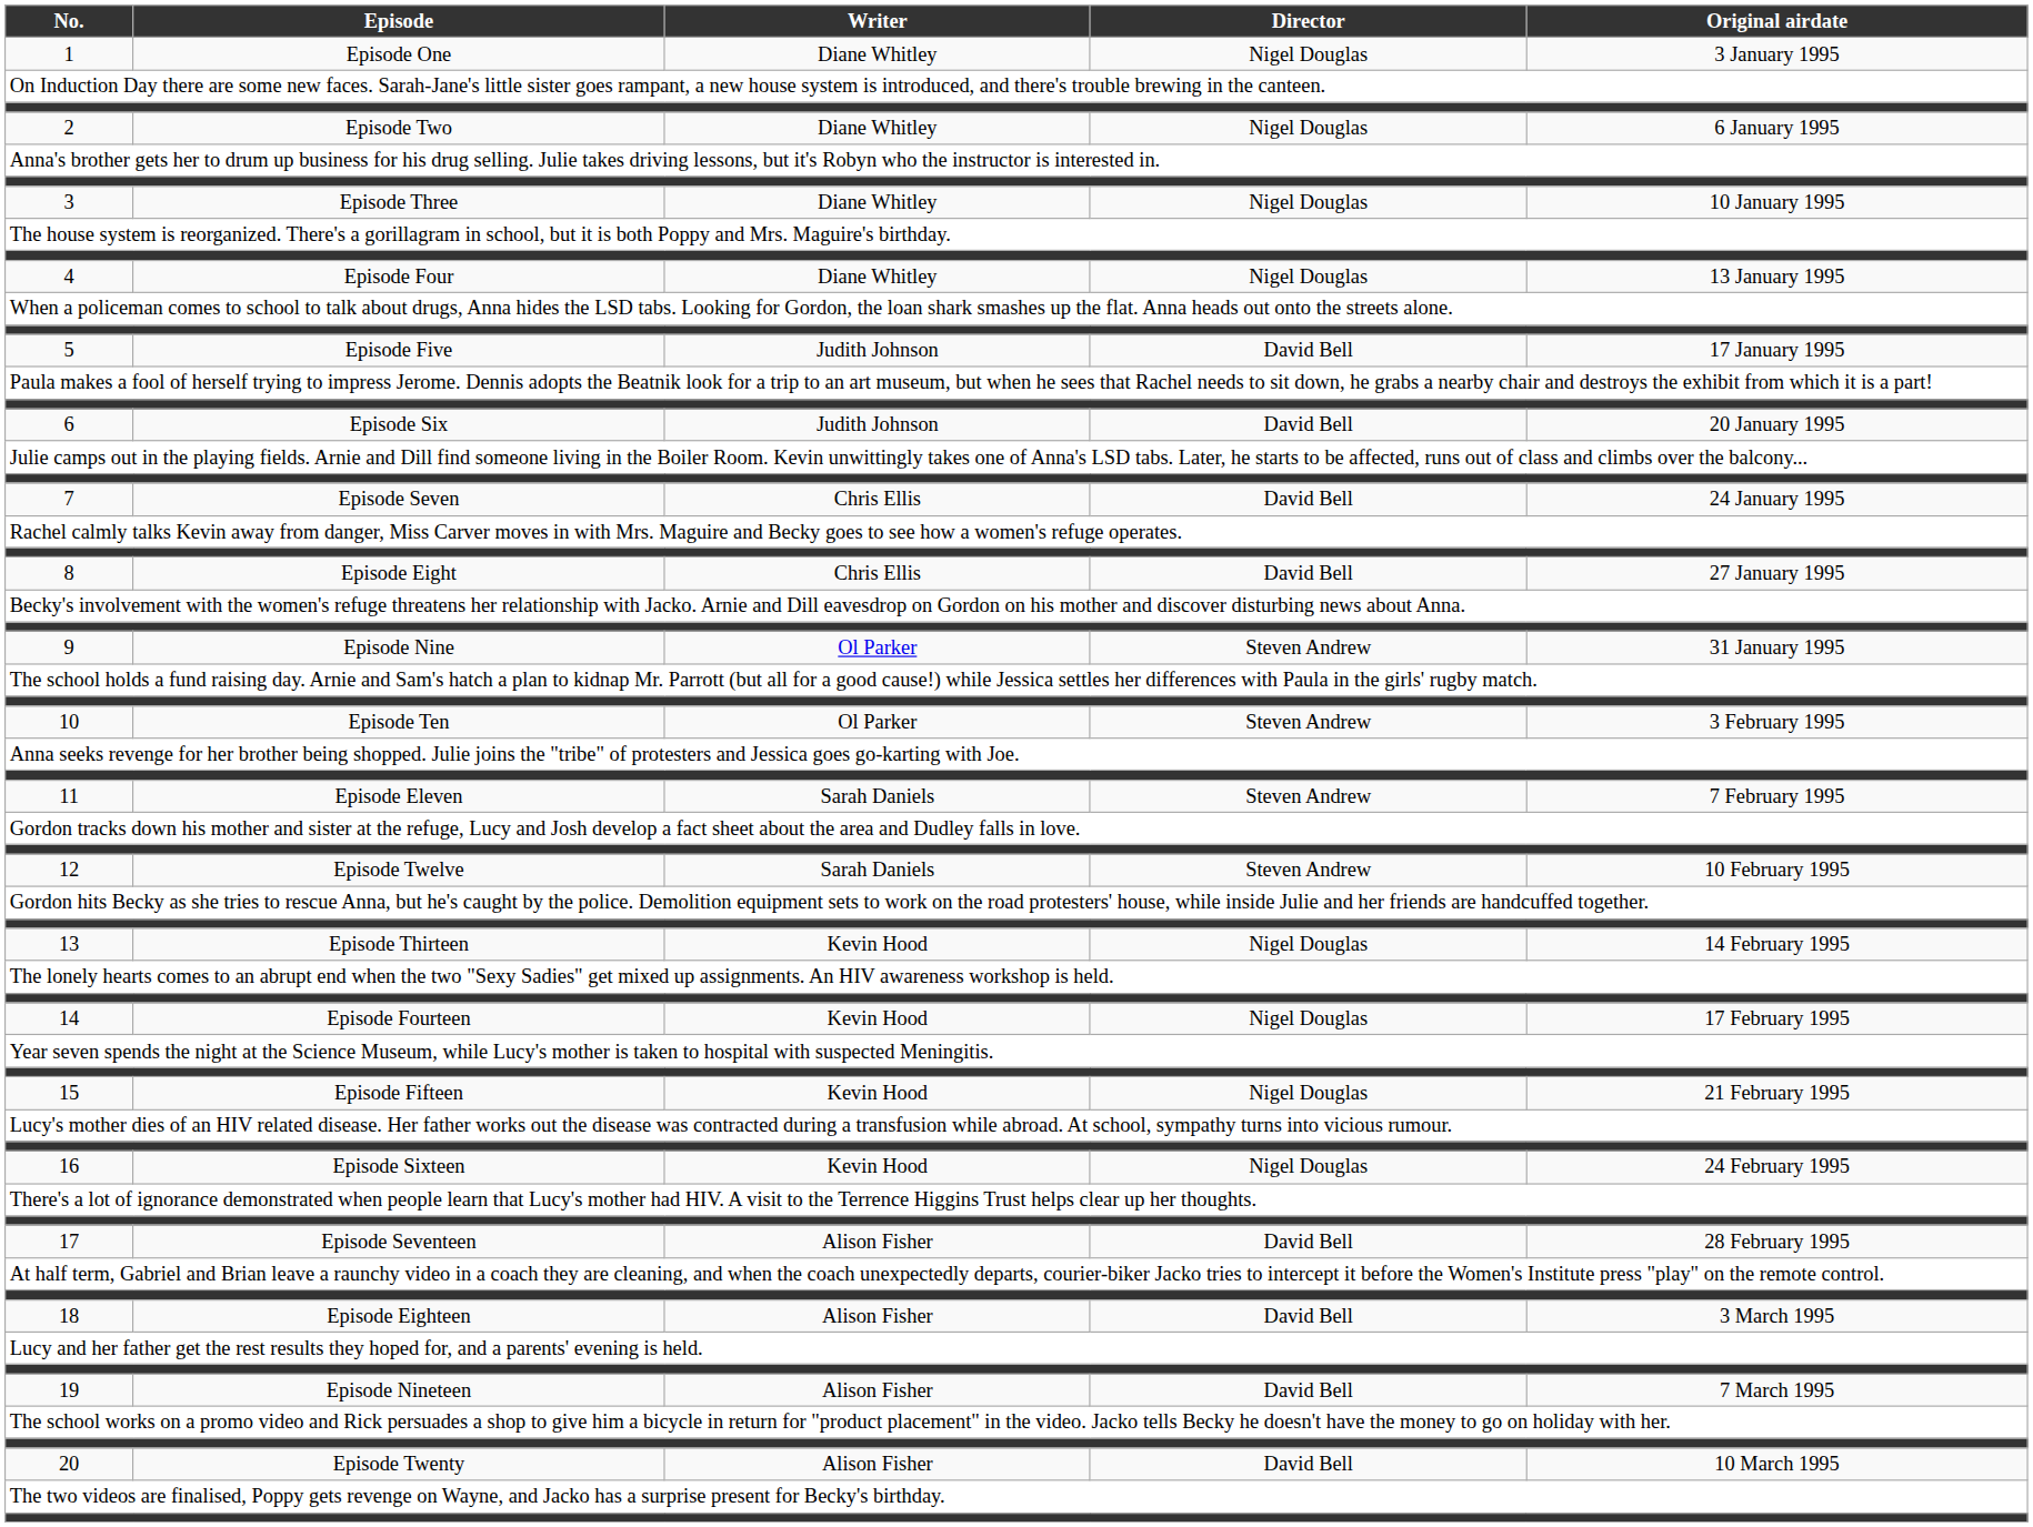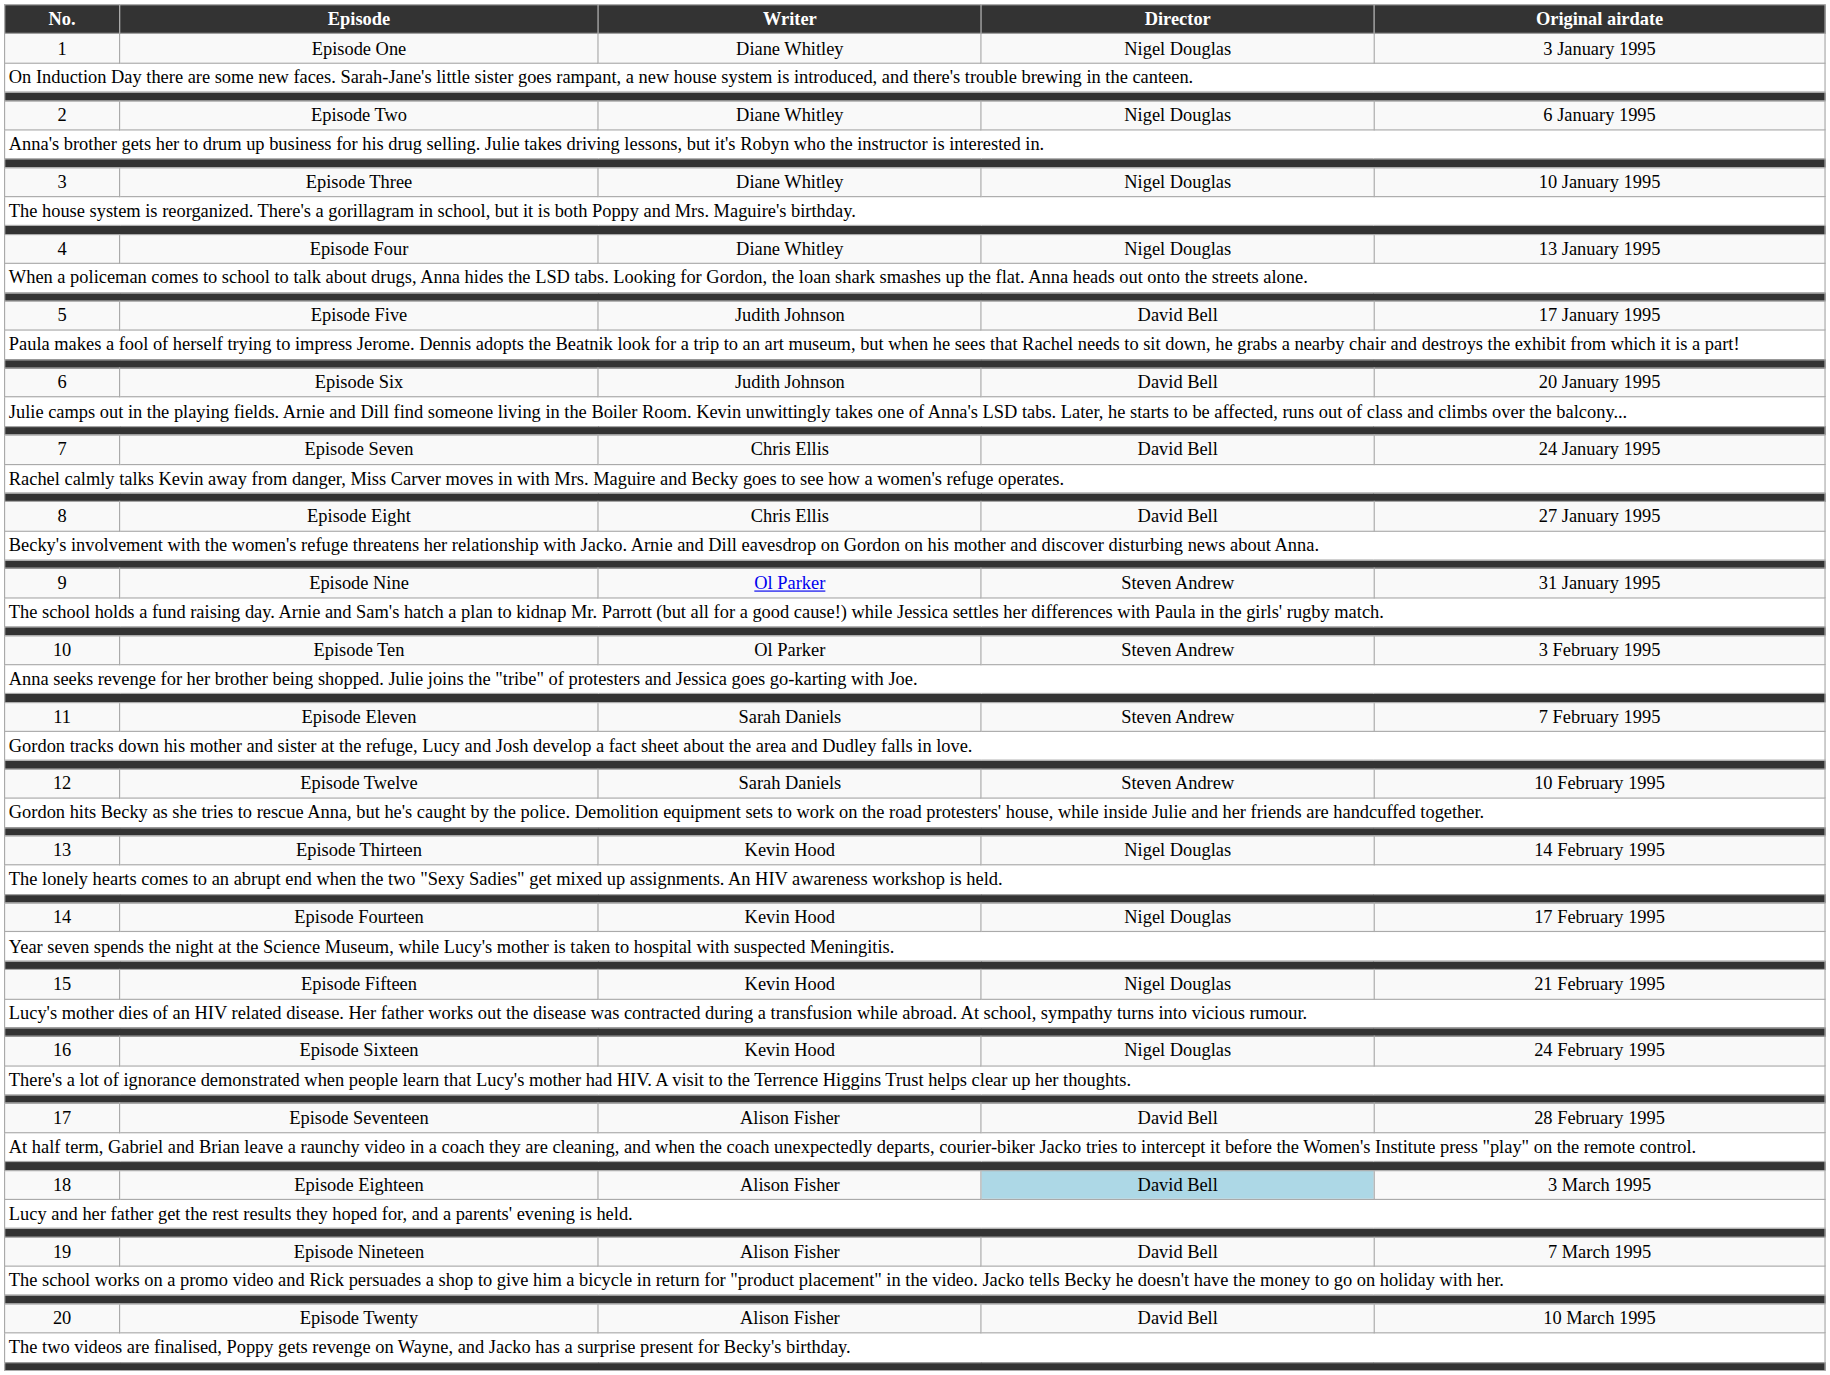18 | Director: no background -> lightblue background
